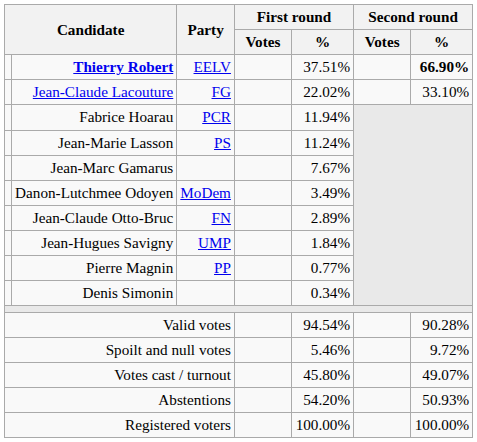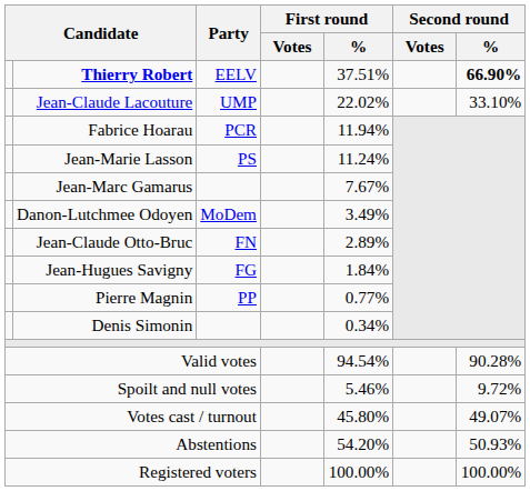Jean-Claude Lacouture | Party: FG -> UMP
Jean-Hugues Savigny | Party: UMP -> FG
